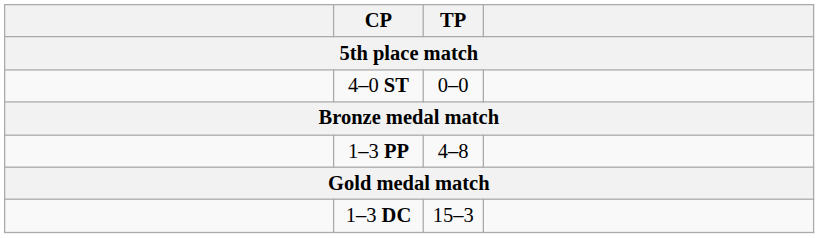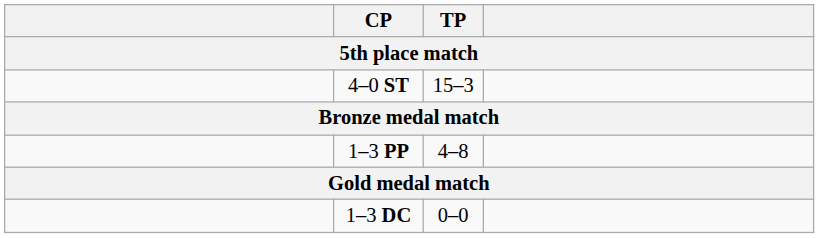4–0 ST | TP: 0–0 -> 15–3
1–3 DC | TP: 15–3 -> 0–0
